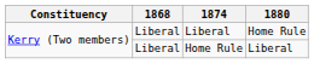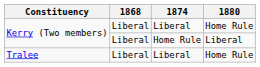+ row: Tralee | Liberal | Liberal | Home Rule
